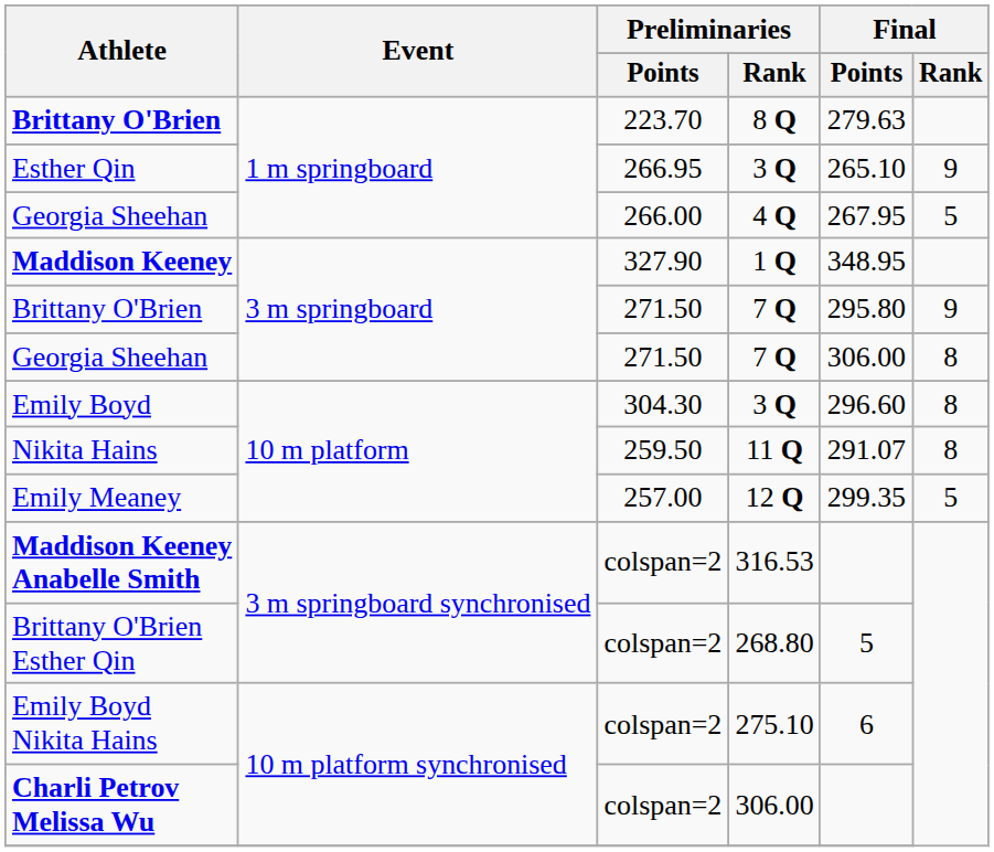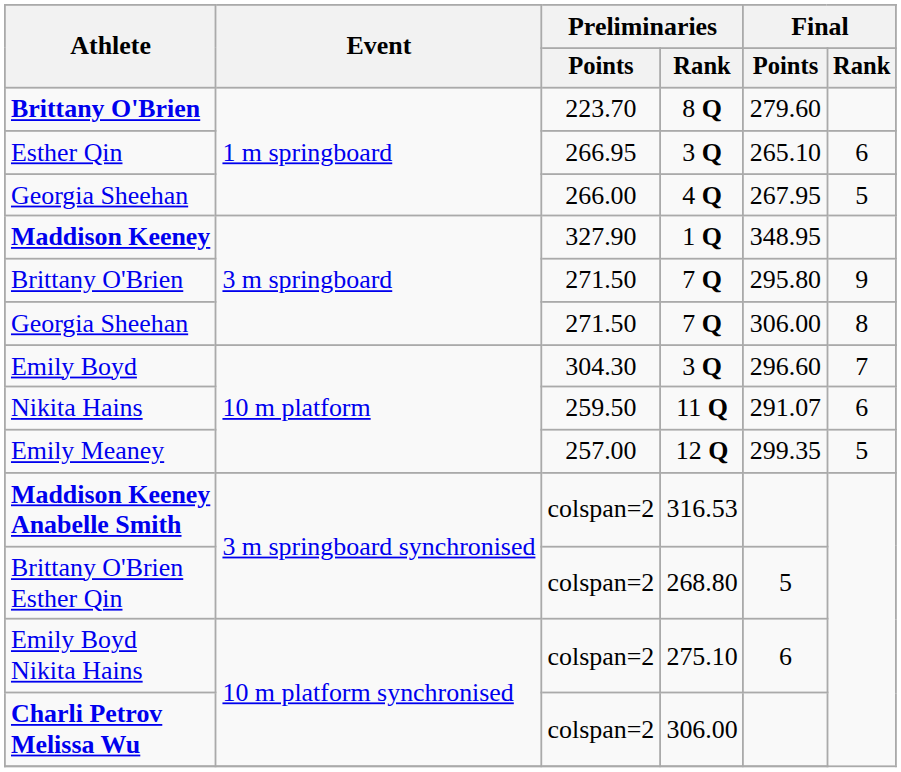Brittany O'Brien / 8 Q | Final / Points: 279.63 -> 279.60
Esther Qin | Final / Rank: 9 -> 6
Emily Boyd | Final / Rank: 8 -> 7
Nikita Hains | Final / Rank: 8 -> 6
